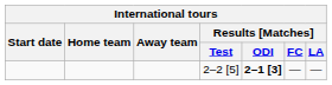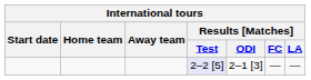row 4 | Results [Matches] / Test: no background -> lavender background
row 4 | Results [Matches] / ODI: bold -> normal
